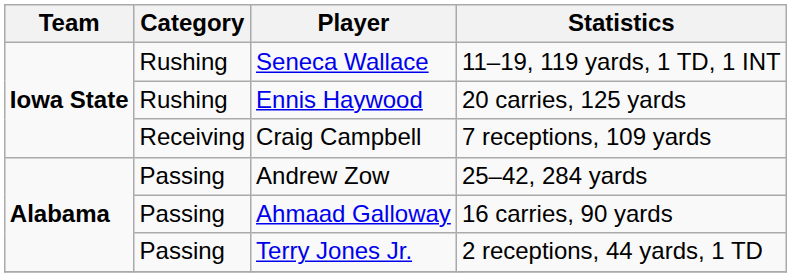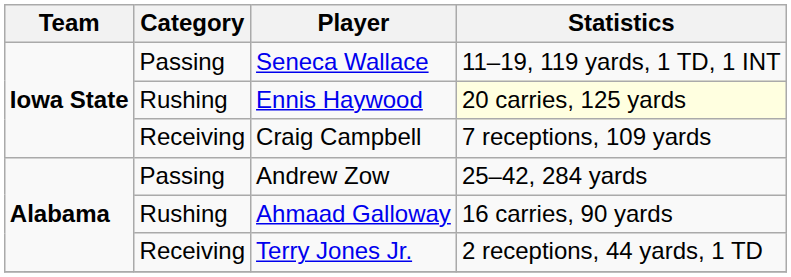Seneca Wallace | Category: Rushing -> Passing
Ennis Haywood | Statistics: no background -> lightyellow background
Ahmaad Galloway | Category: Passing -> Rushing
Terry Jones Jr. | Category: Passing -> Receiving
